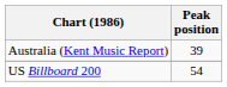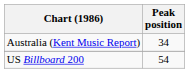Australia (Kent Music Report) | Peak position: 39 -> 34
